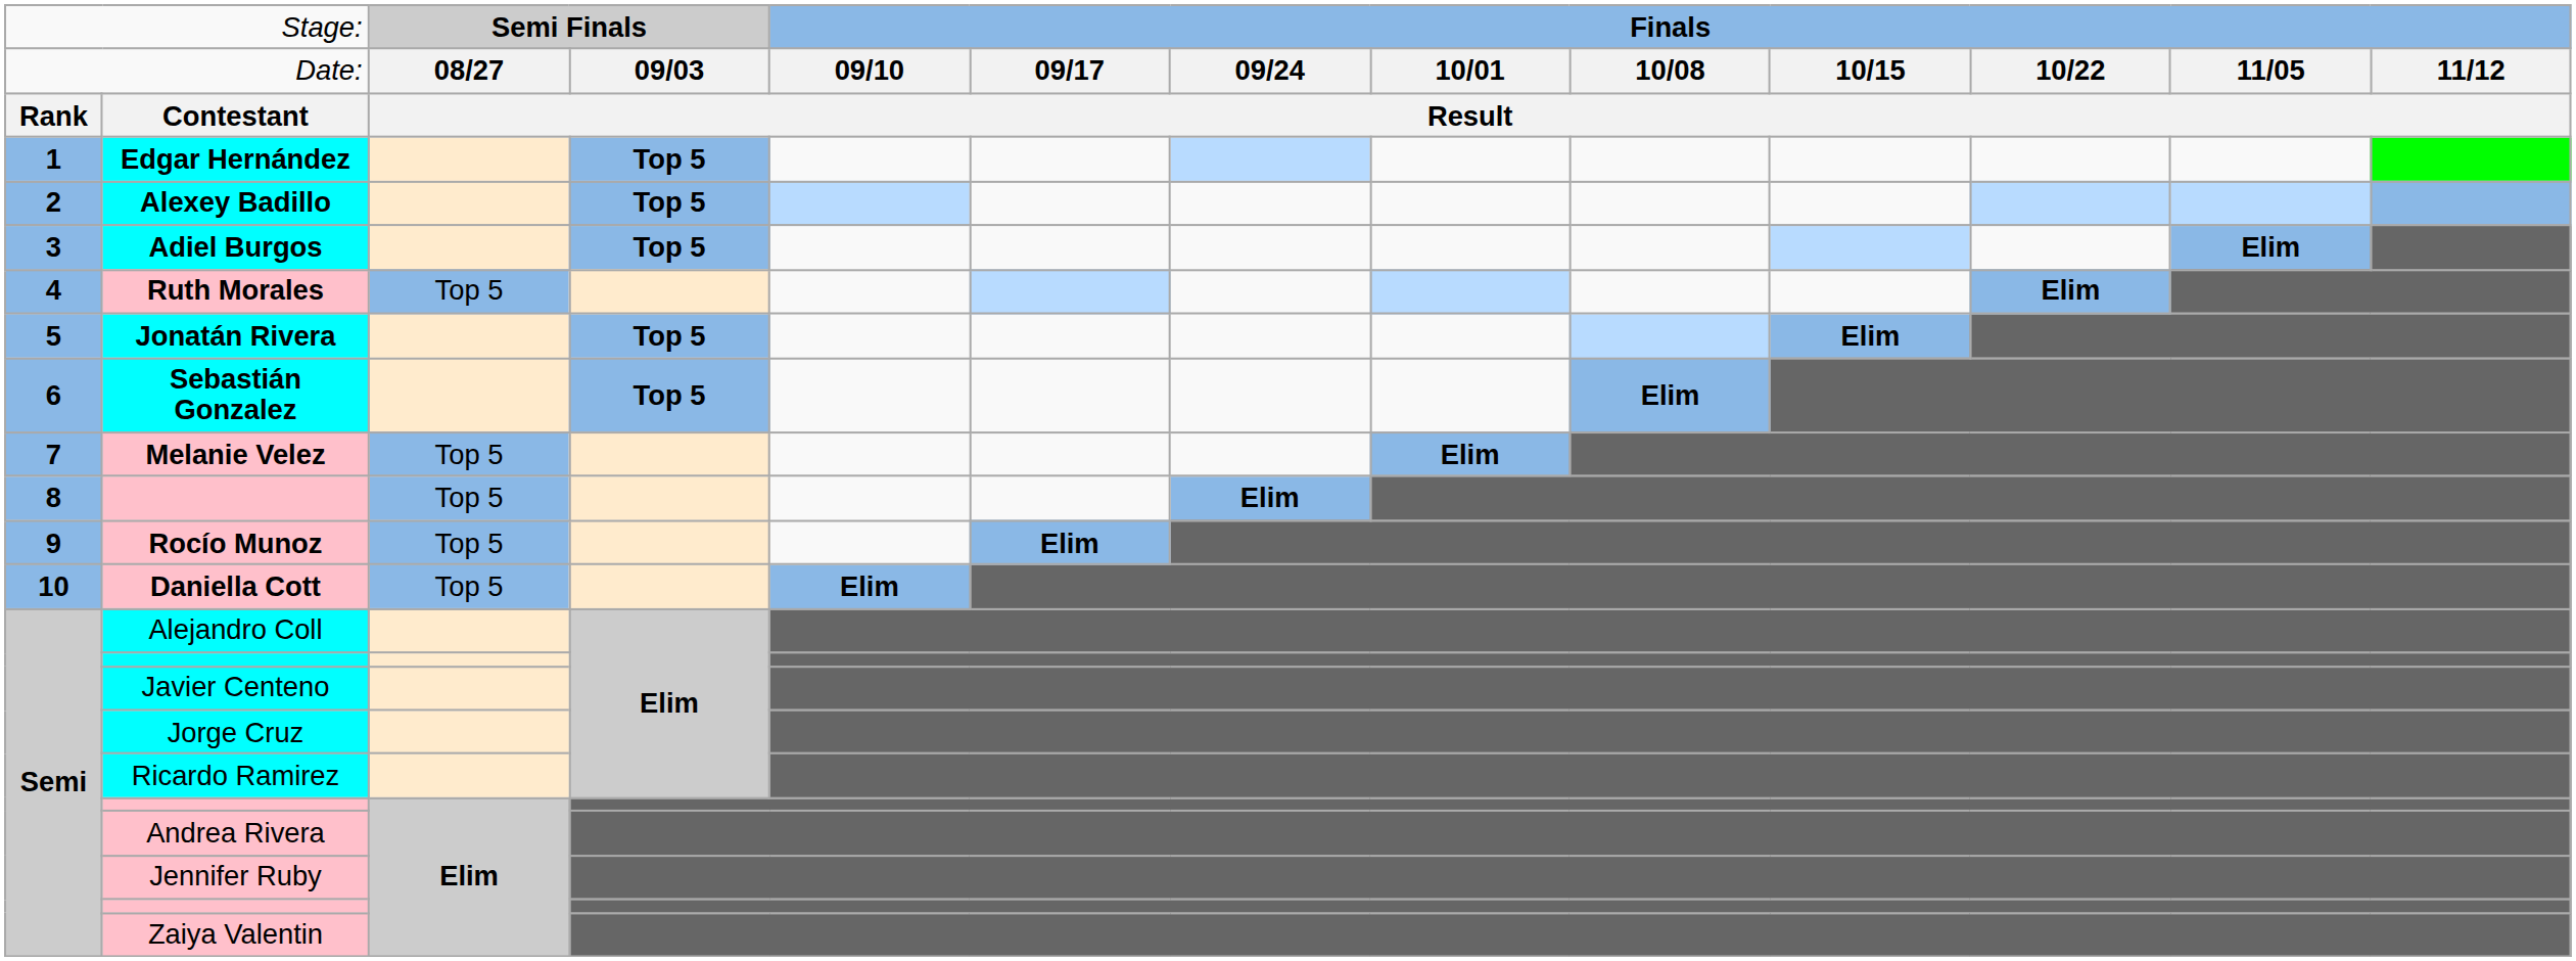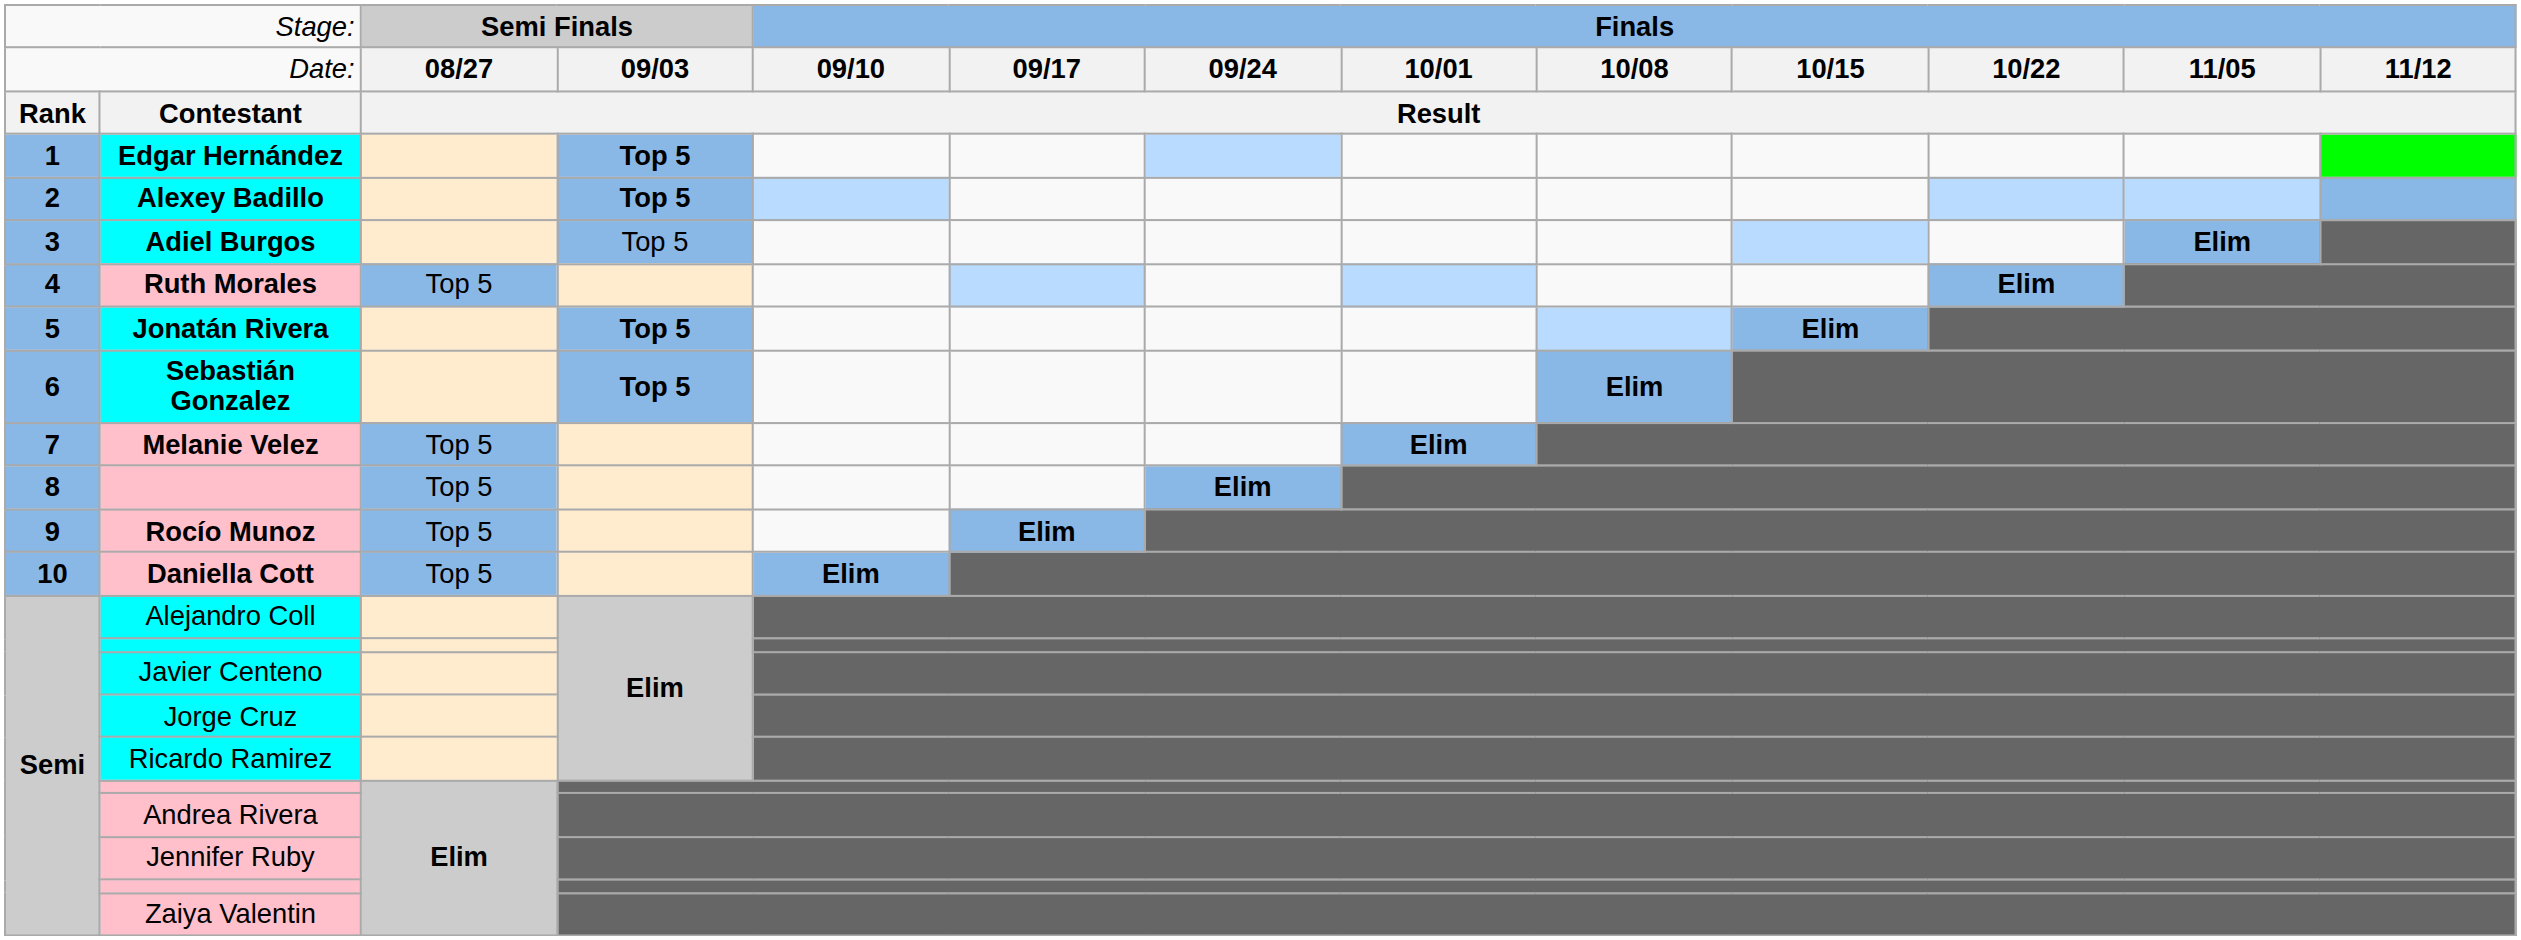Adiel Burgos | column 4: bold -> normal
